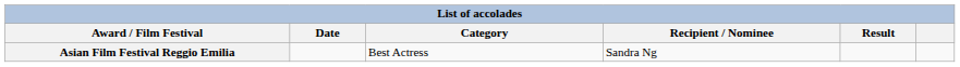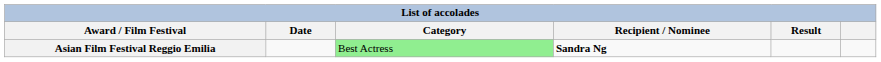Asian Film Festival Reggio Emilia | Category: no background -> lightgreen background
Asian Film Festival Reggio Emilia | Recipient / Nominee: normal -> bold
